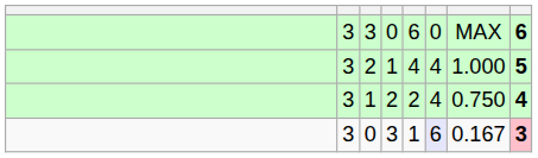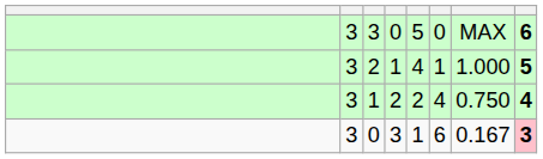row 2 | column 5: 6 -> 5
row 3 | column 6: 4 -> 1
row 5 | column 6: lavender background -> no background
